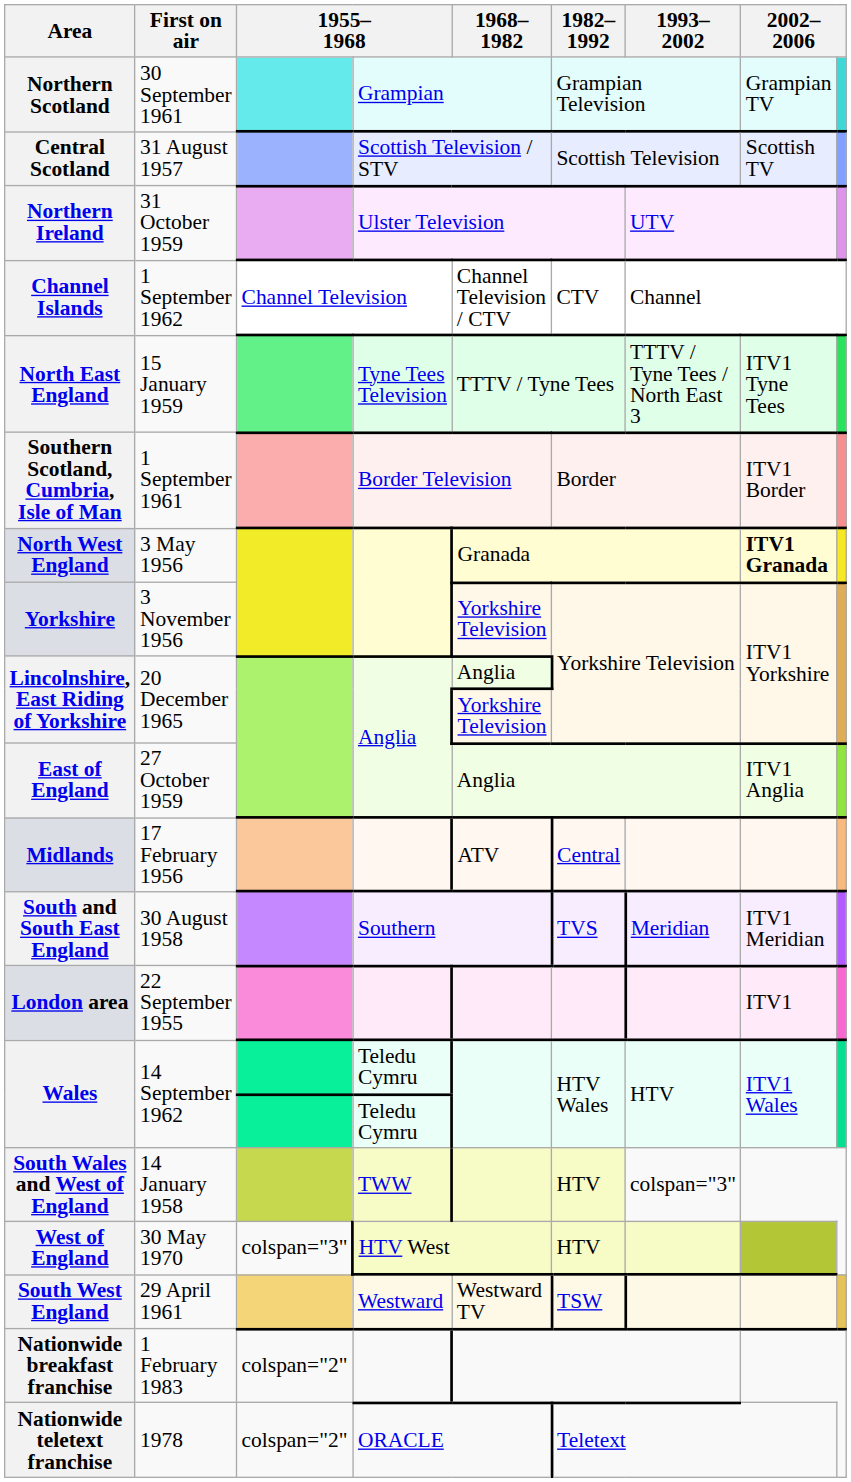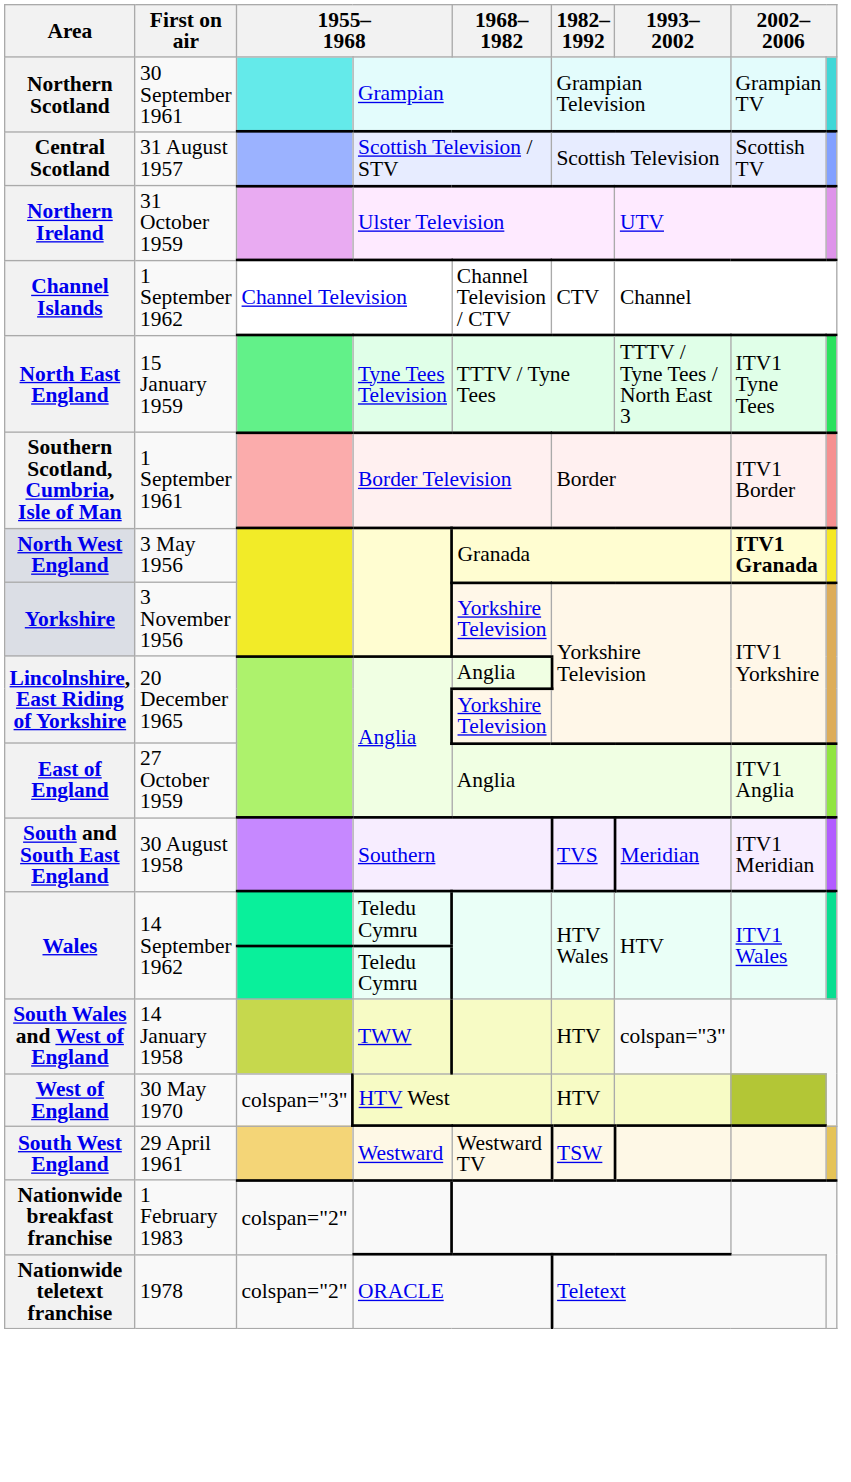- row: Midlands | 17 February 1956 | ATV | Central
- row: London area | 22 September 1955 | ITV1
